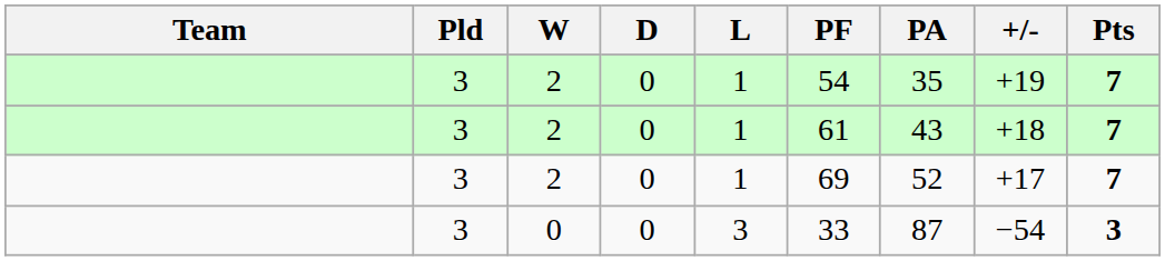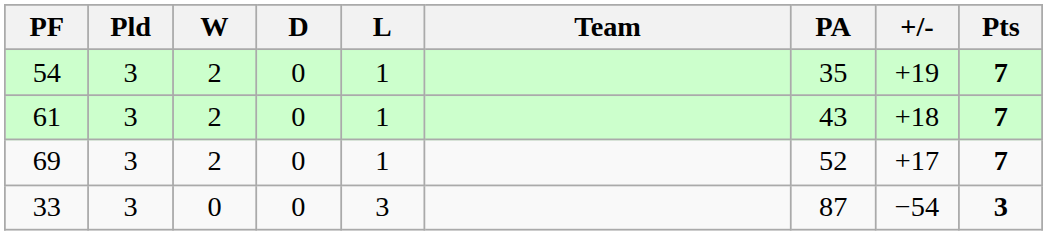columns swapped: Team <-> PF
